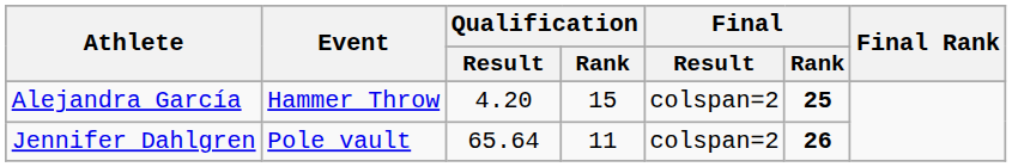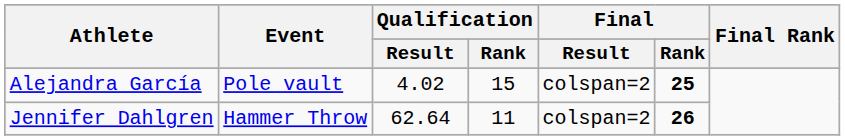Alejandra García | Event: Hammer Throw -> Pole vault
Alejandra García | Qualification / Result: 4.20 -> 4.02
Jennifer Dahlgren | Event: Pole vault -> Hammer Throw
Jennifer Dahlgren | Qualification / Result: 65.64 -> 62.64
